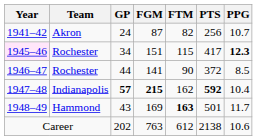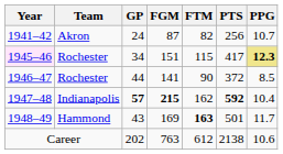1945–46 | PPG: no background -> khaki background
